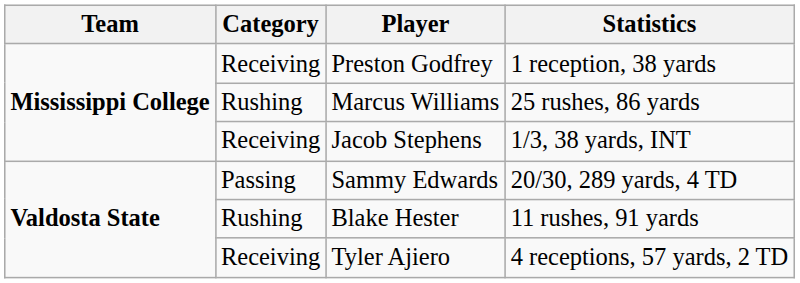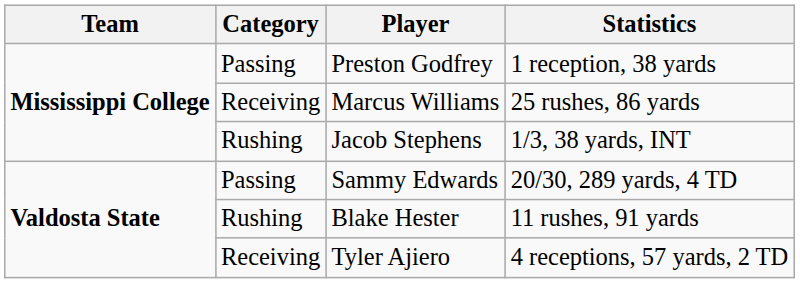Preston Godfrey | Category: Receiving -> Passing
Marcus Williams | Category: Rushing -> Receiving
Jacob Stephens | Category: Receiving -> Rushing
